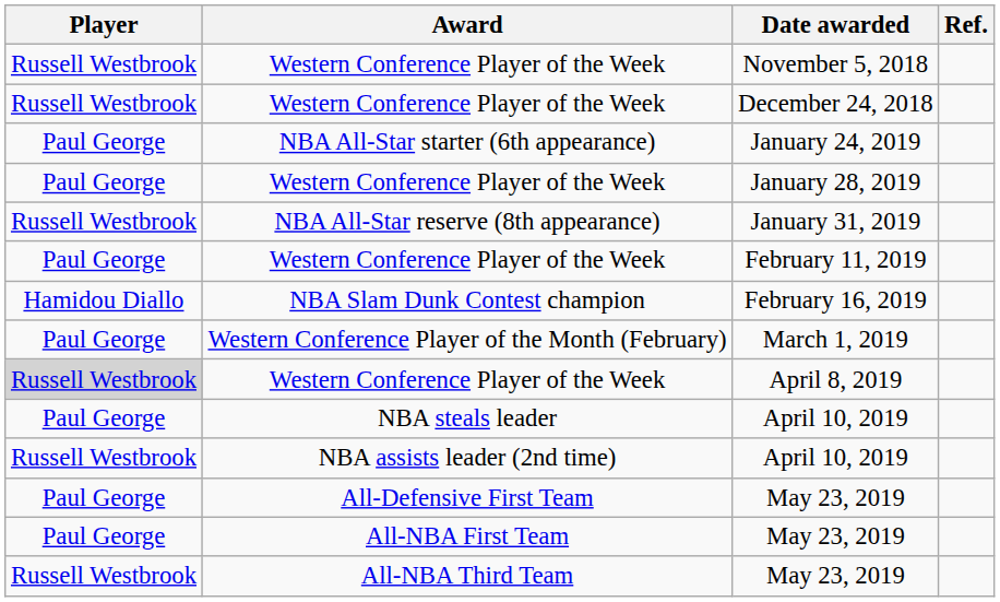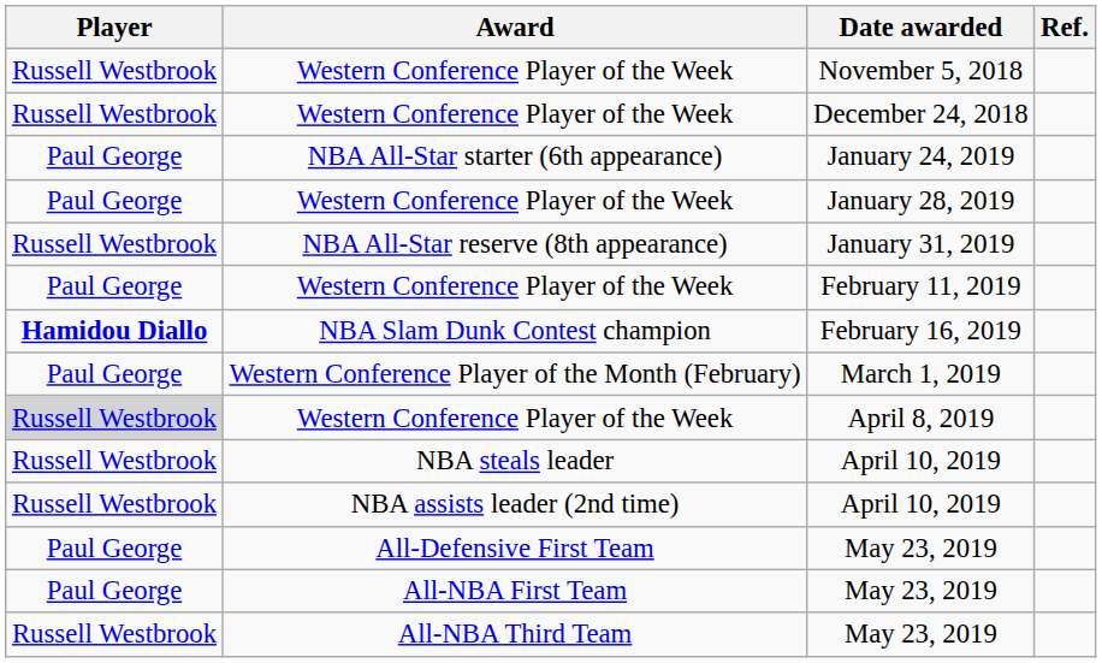February 16, 2019 | Player: normal -> bold
NBA steals leader / April 10, 2019 | Player: Paul George -> Russell Westbrook
